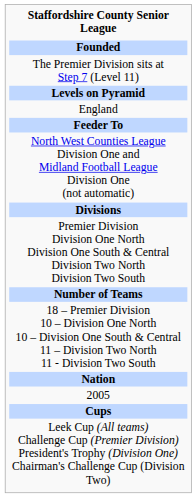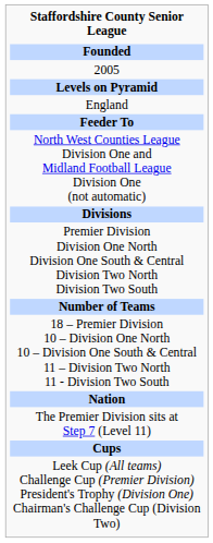row 3 | column 1: The Premier Division sits at Step 7 (Level 11) -> 2005
row 13 | column 1: 2005 -> The Premier Division sits at Step 7 (Level 11)
